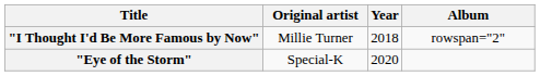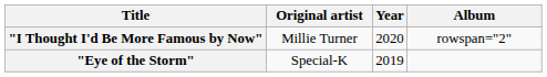"I Thought I'd Be More Famous by Now" | Year: 2018 -> 2020
"Eye of the Storm" | Year: 2020 -> 2019
